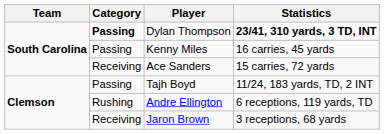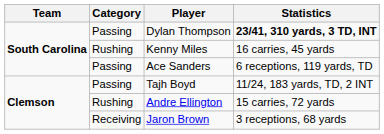Dylan Thompson | Category: bold -> normal
Kenny Miles | Category: Passing -> Rushing
Ace Sanders | Category: Receiving -> Passing
Ace Sanders | Statistics: 15 carries, 72 yards -> 6 receptions, 119 yards, TD
Andre Ellington | Statistics: 6 receptions, 119 yards, TD -> 15 carries, 72 yards
